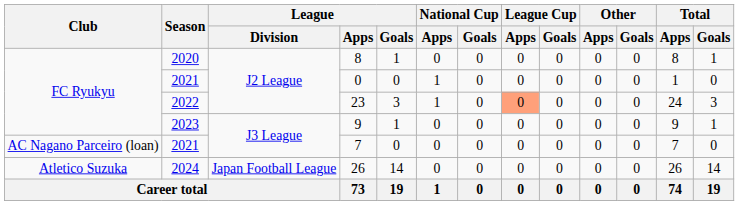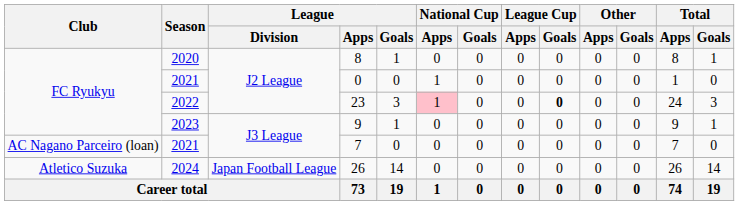23 | National Cup / Apps: no background -> pink background
23 | League Cup / Apps: lightsalmon background -> no background
23 | League Cup / Goals: normal -> bold
